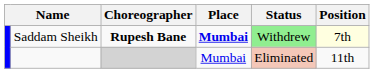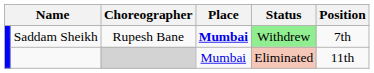Saddam Sheikh | Choreographer: bold -> normal
Saddam Sheikh | Position: lightyellow background -> no background
